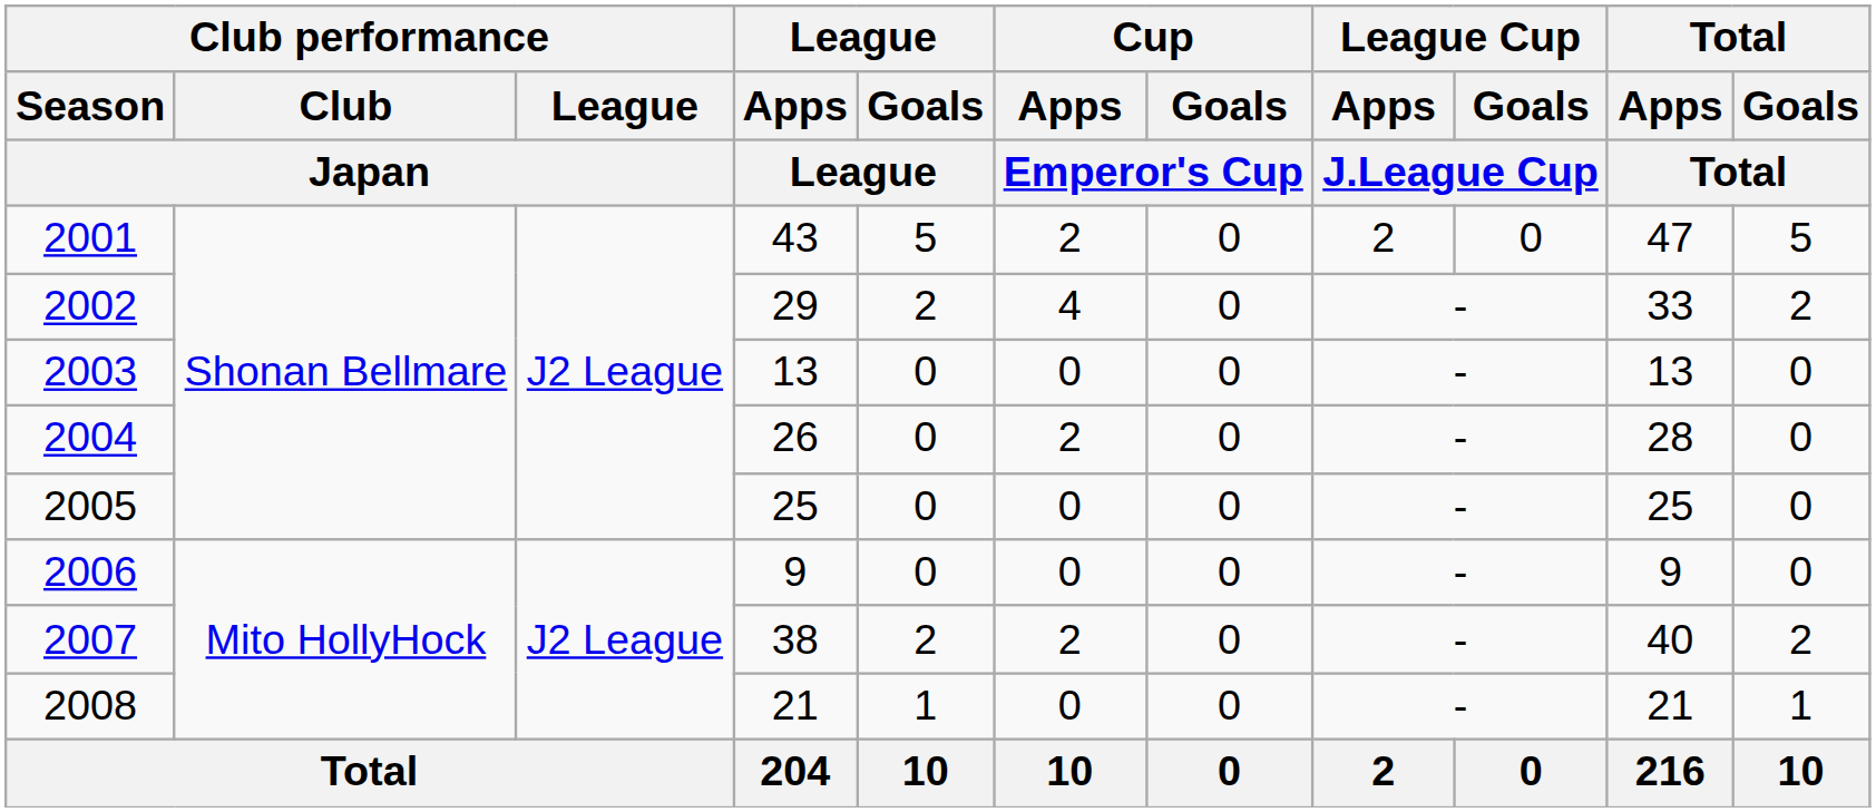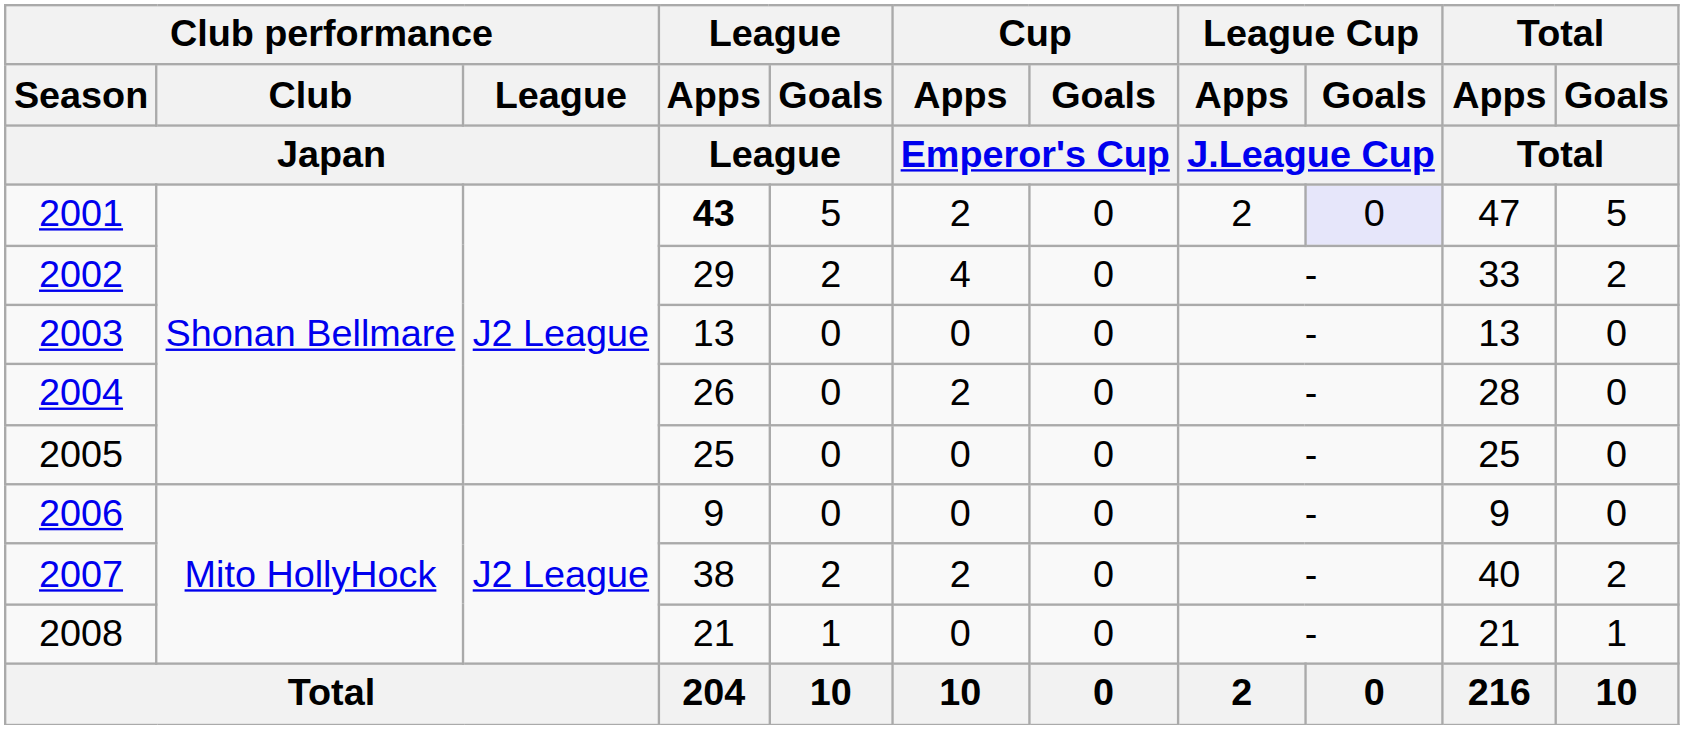2001 | League / Apps / League: normal -> bold
2001 | League Cup / Goals / J.League Cup: no background -> lavender background
